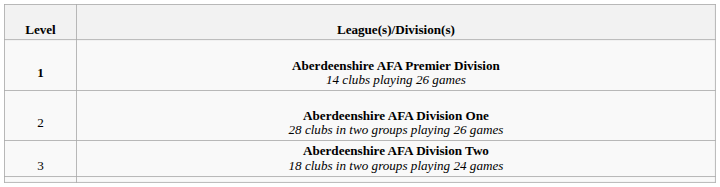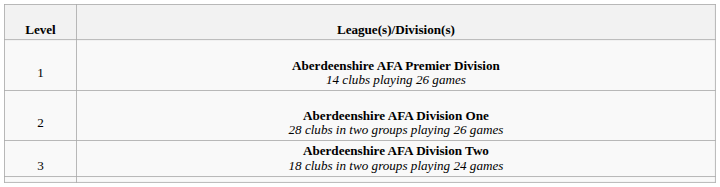Aberdeenshire AFA Premier Division 14 clubs playing 26 games | Level: bold -> normal
